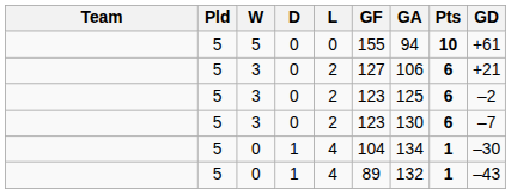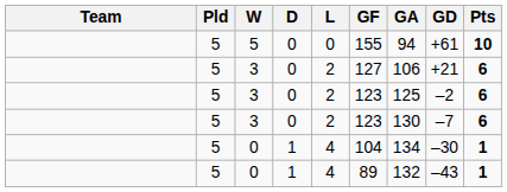columns swapped: GD <-> Pts
